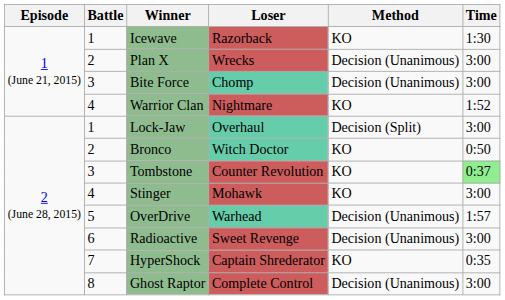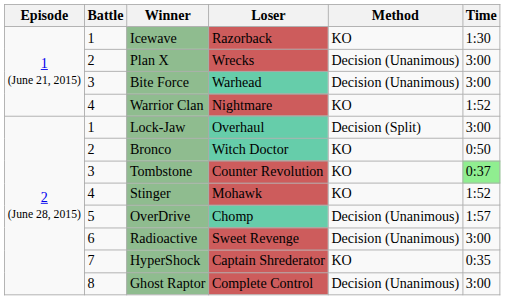Bite Force | Loser: Chomp -> Warhead
Stinger | Time: 3:00 -> 1:52
OverDrive | Loser: Warhead -> Chomp
